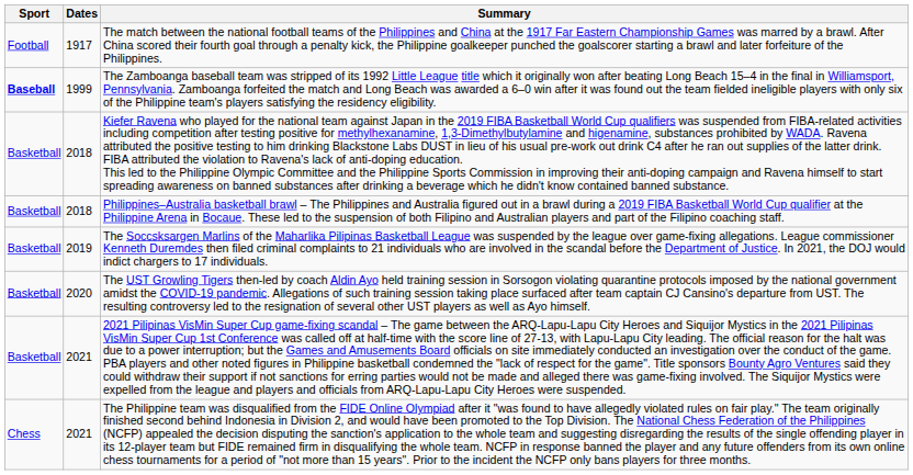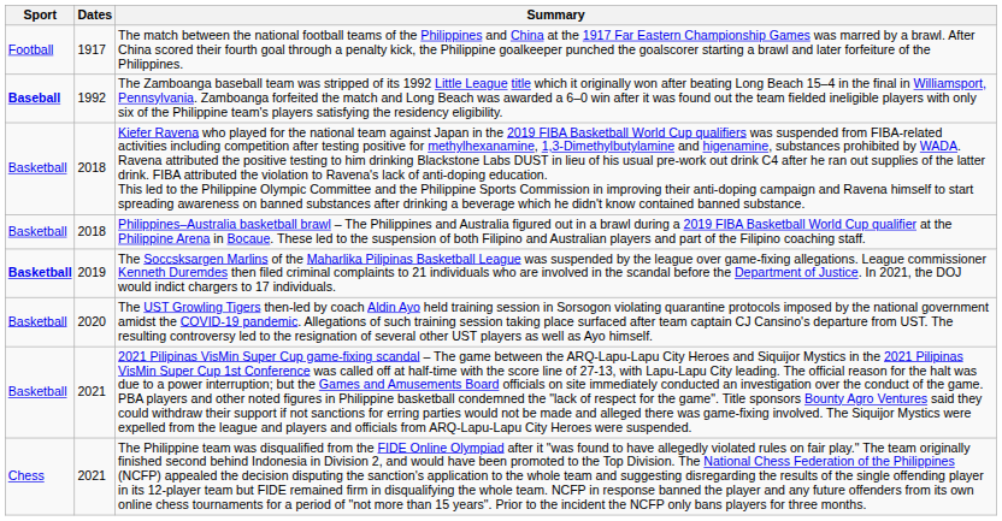row 3 | Dates: 1999 -> 1992
row 6 | Sport: normal -> bold
